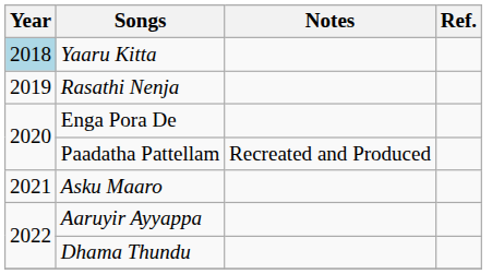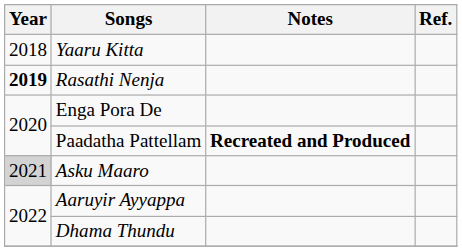Yaaru Kitta | Year: lightblue background -> no background
Rasathi Nenja | Year: normal -> bold
Paadatha Pattellam | Notes: normal -> bold
Asku Maaro | Year: no background -> lightgrey background
